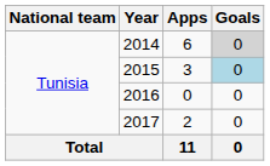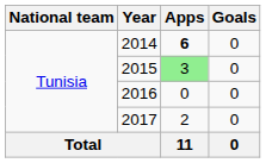2014 | Apps: normal -> bold
2014 | Goals: lightgrey background -> no background
2015 | Apps: no background -> lightgreen background
2015 | Goals: lightblue background -> no background
